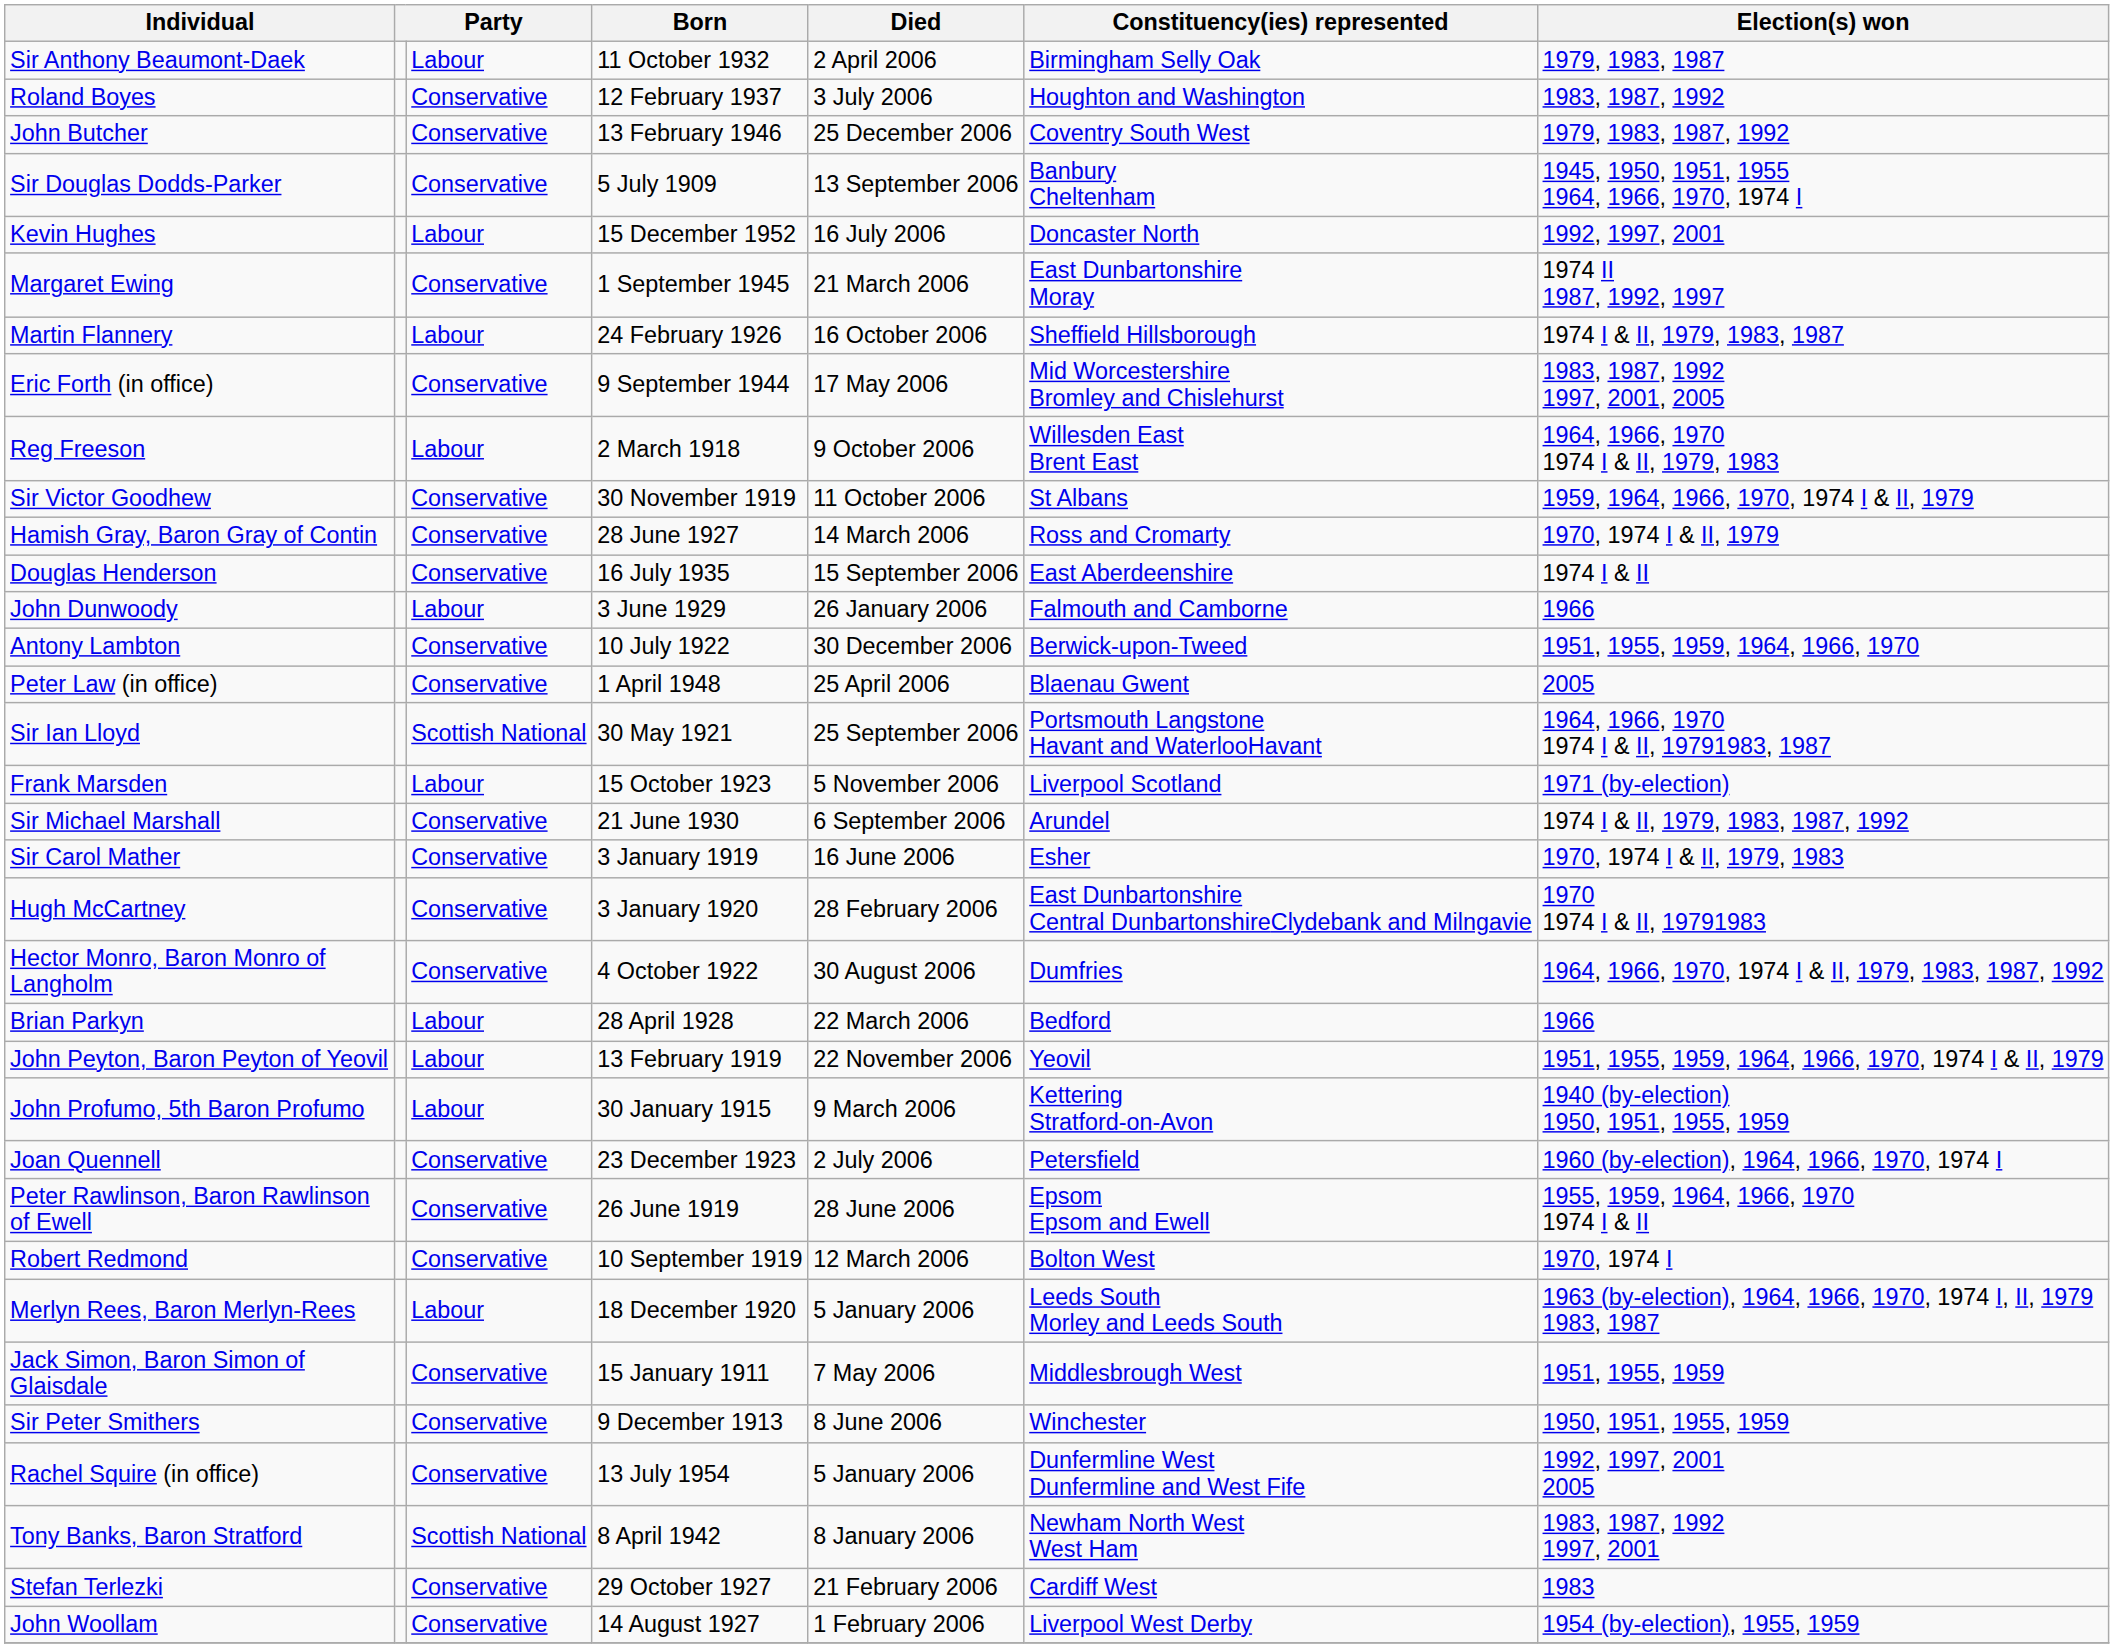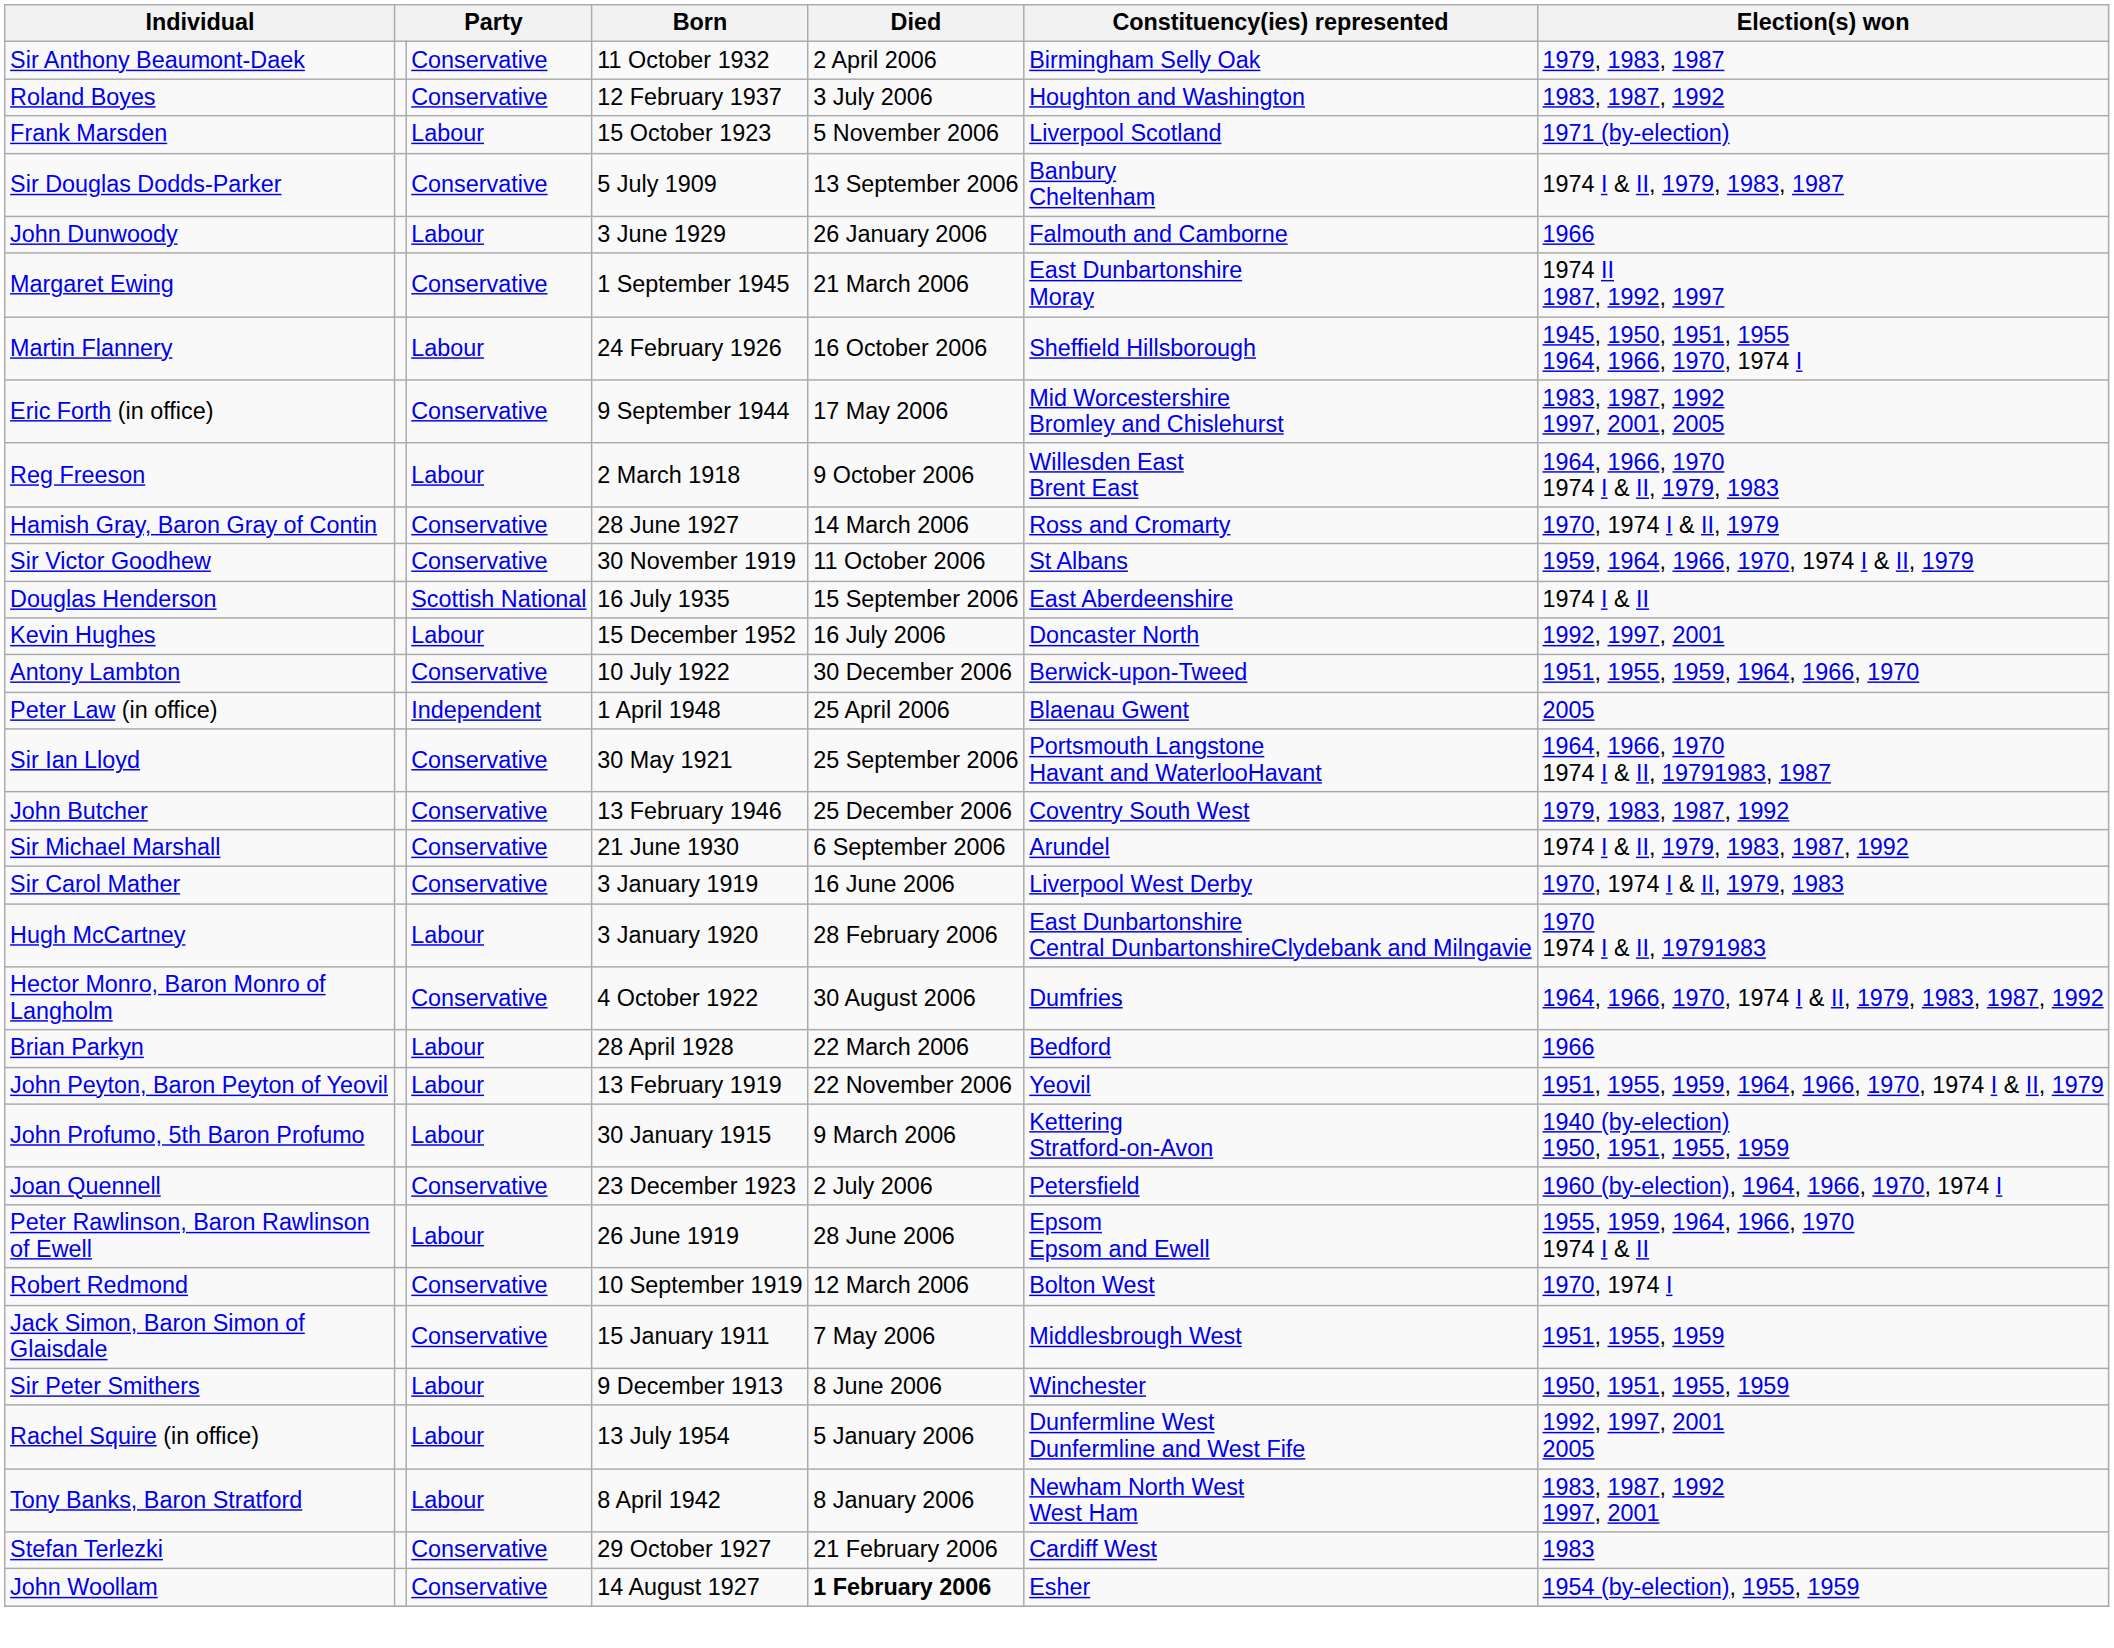Sir Anthony Beaumont-Daek | column 3: Labour -> Conservative
rows swapped: John Butcher <-> Frank Marsden
Sir Douglas Dodds-Parker | Election(s) won: 1945, 1950, 1951, 1955 1964, 1966, 1970, 1974 I -> 1974 I & II, 1979, 1983, 1987
rows swapped: John Dunwoody <-> Kevin Hughes
Martin Flannery | Election(s) won: 1974 I & II, 1979, 1983, 1987 -> 1945, 1950, 1951, 1955 1964, 1966, 1970, 1974 I
rows swapped: Sir Victor Goodhew <-> Hamish Gray, Baron Gray of Contin
Douglas Henderson | column 3: Conservative -> Scottish National
Peter Law (in office) | column 3: Conservative -> Independent
Sir Ian Lloyd | column 3: Scottish National -> Conservative
Sir Carol Mather | Constituency(ies) represented: Esher -> Liverpool West Derby
Hugh McCartney | column 3: Conservative -> Labour
Peter Rawlinson, Baron Rawlinson of Ewell | column 3: Conservative -> Labour
- row: Merlyn Rees, Baron Merlyn-Rees | Labour | 18 December 1920 | 5 January 2006 | Leeds South Morley and Leeds South | 1963 (by-election), 1964, 1966, 1970, 1974 I, II, 1979 1983, 1987
Sir Peter Smithers | column 3: Conservative -> Labour
Rachel Squire (in office) | column 3: Conservative -> Labour
Tony Banks, Baron Stratford | column 3: Scottish National -> Labour
John Woollam | Died: normal -> bold
John Woollam | Constituency(ies) represented: Liverpool West Derby -> Esher
